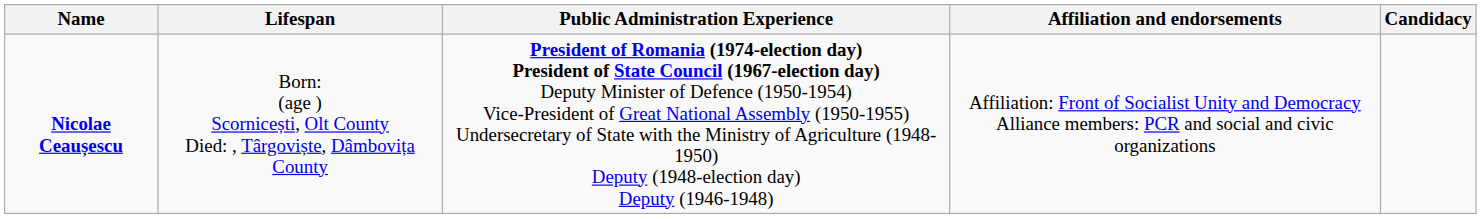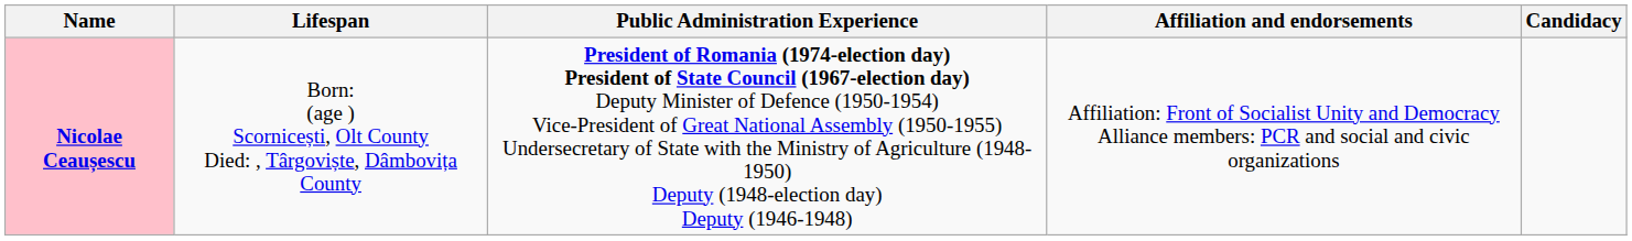Nicolae Ceaușescu | Name: no background -> pink background
